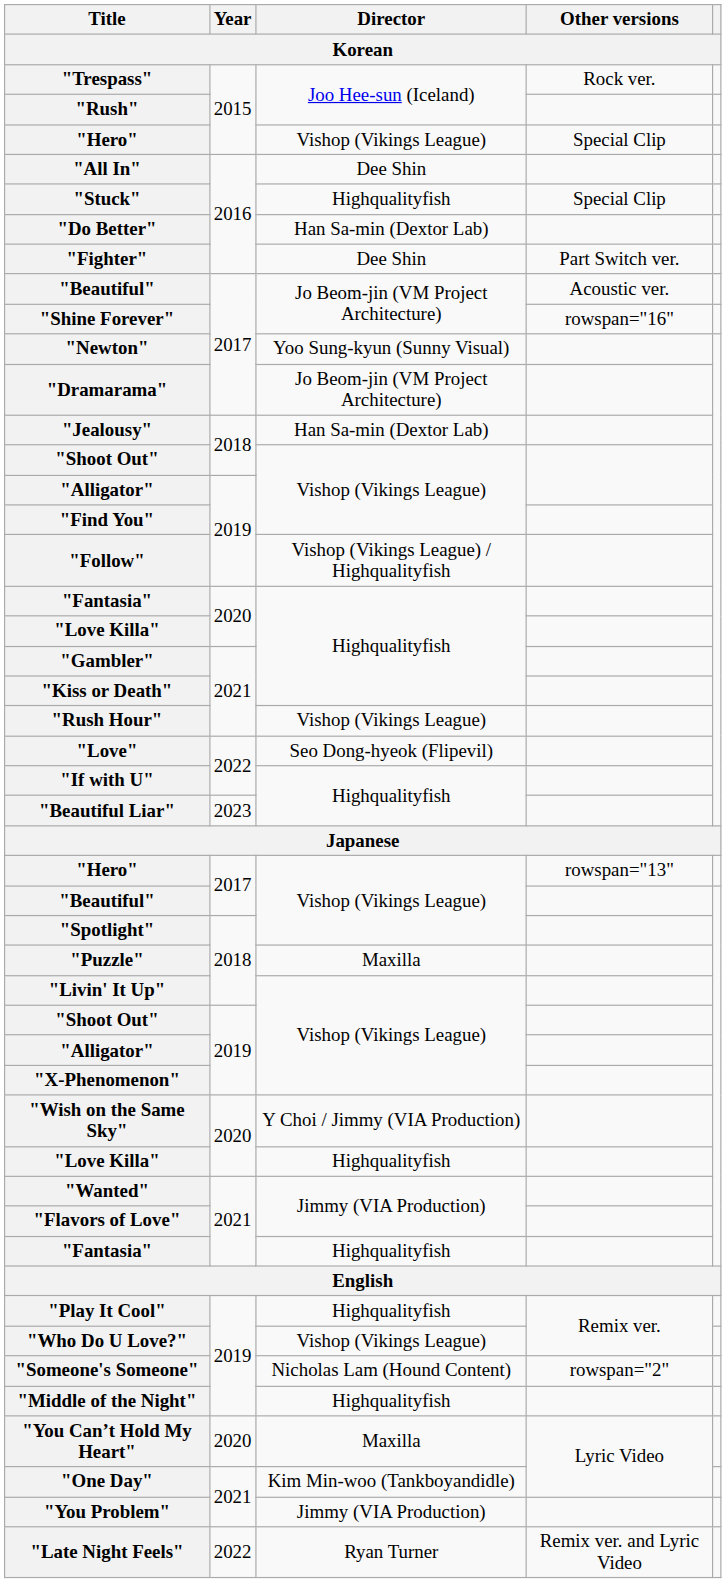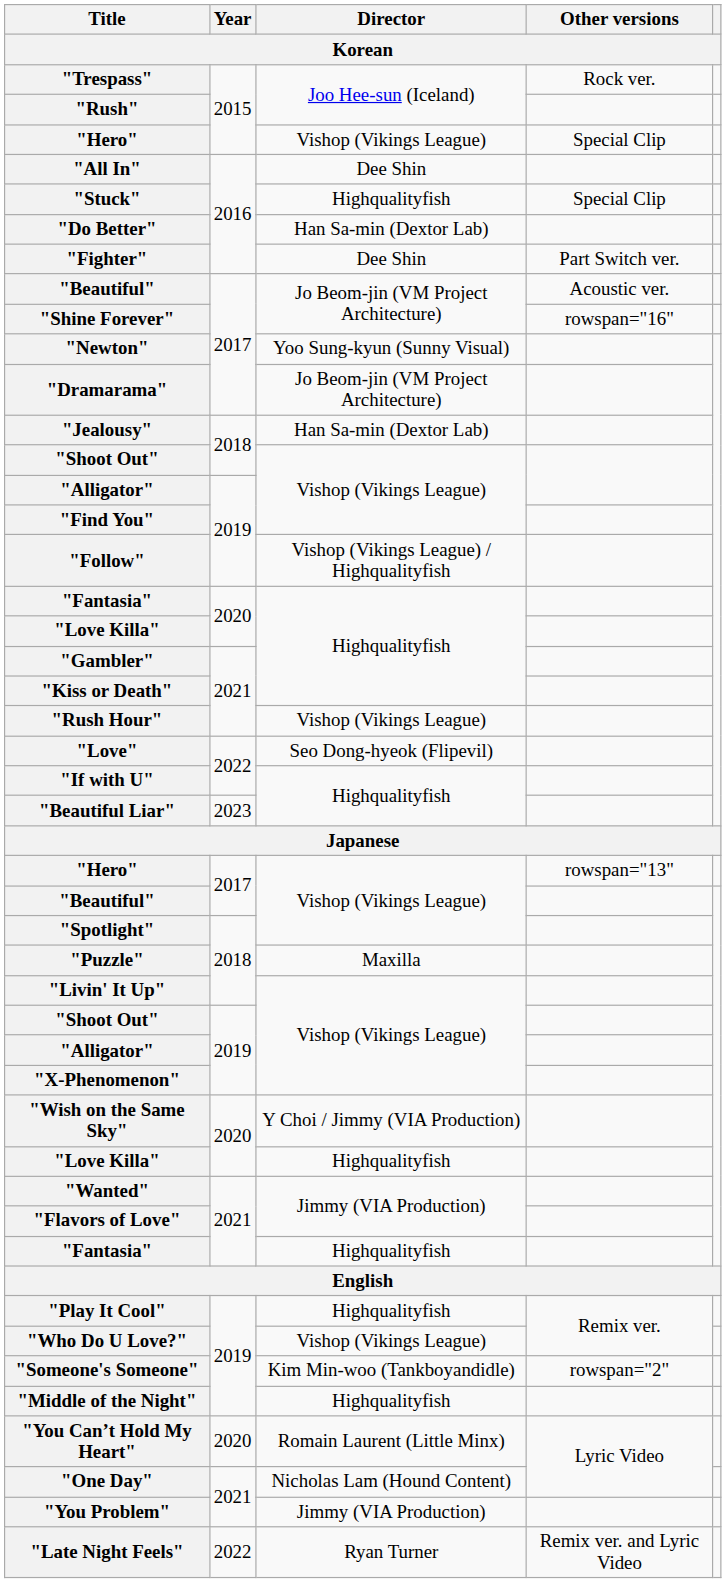"Someone's Someone" | Director: Nicholas Lam (Hound Content) -> Kim Min-woo (Tankboyandidle)
"You Can’t Hold My Heart" | Director: Maxilla -> Romain Laurent (Little Minx)
"One Day" | Director: Kim Min-woo (Tankboyandidle) -> Nicholas Lam (Hound Content)
